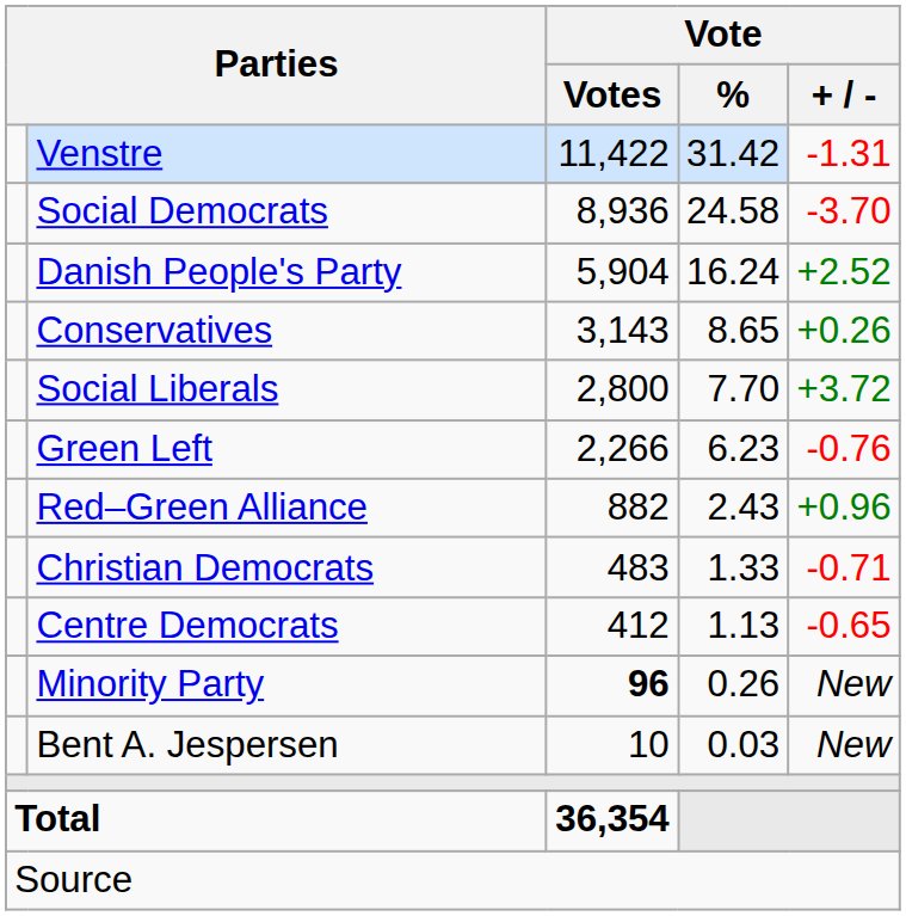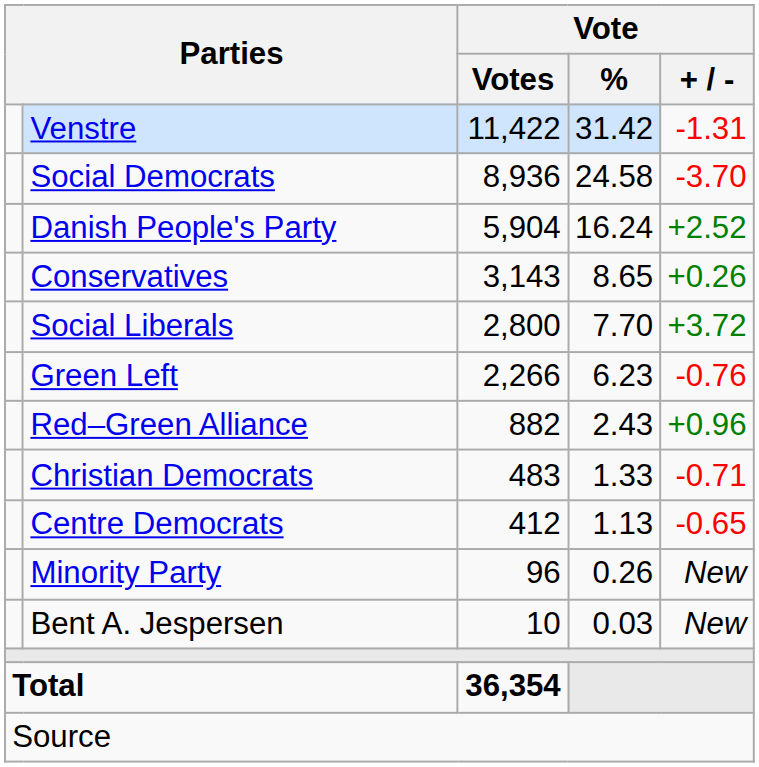Minority Party | Vote / Votes: bold -> normal
